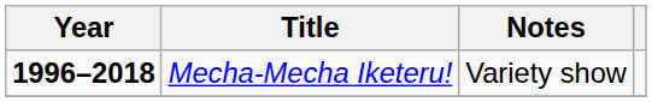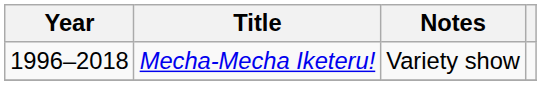Mecha-Mecha Iketeru! | Year: bold -> normal
